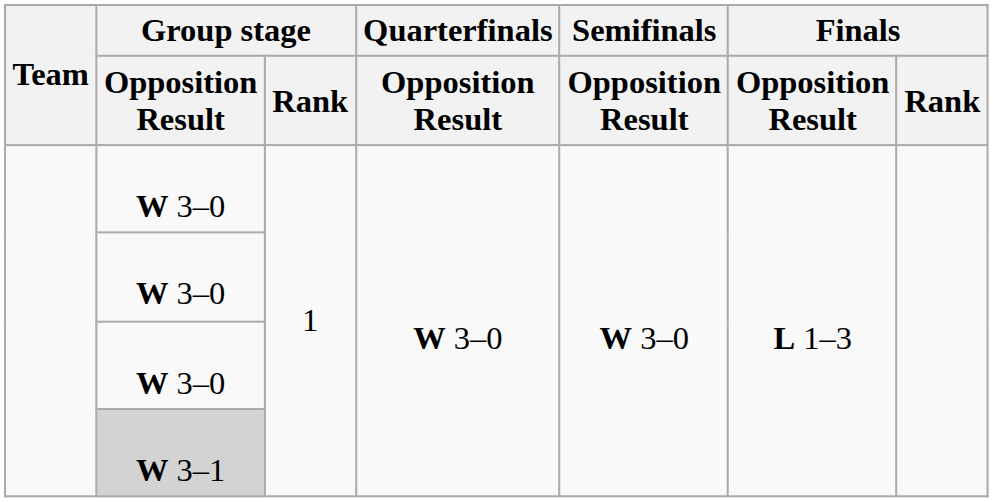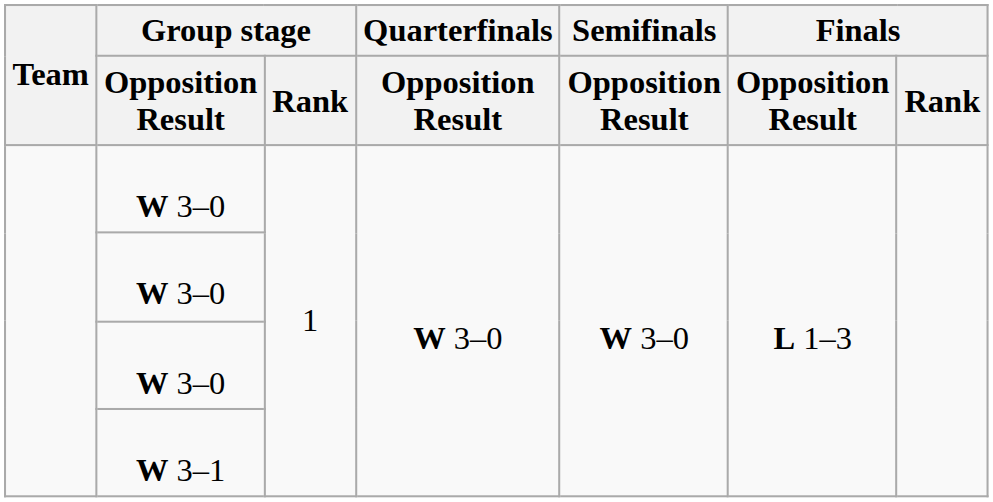W 3–1 | Group stage / Opposition Result: lightgrey background -> no background
